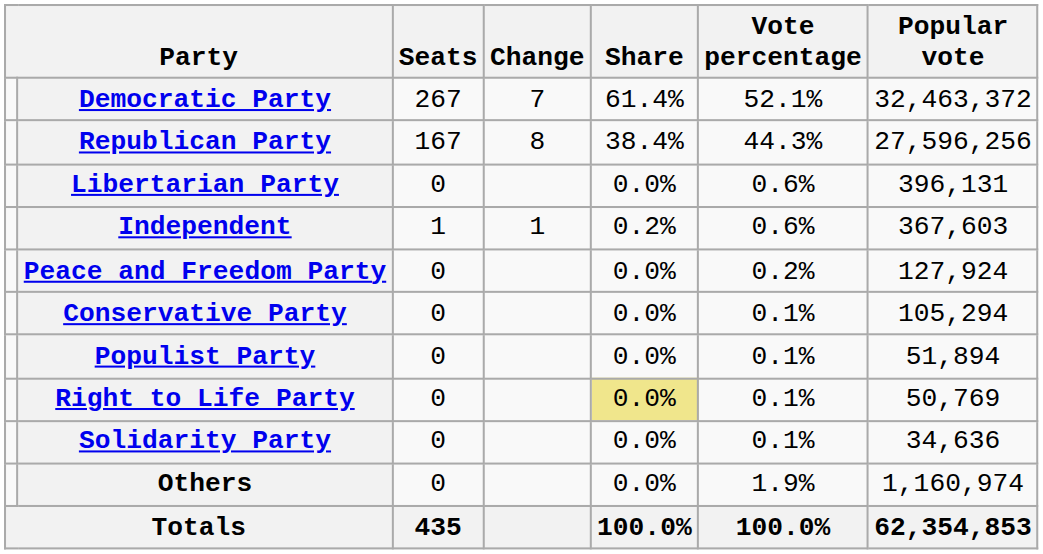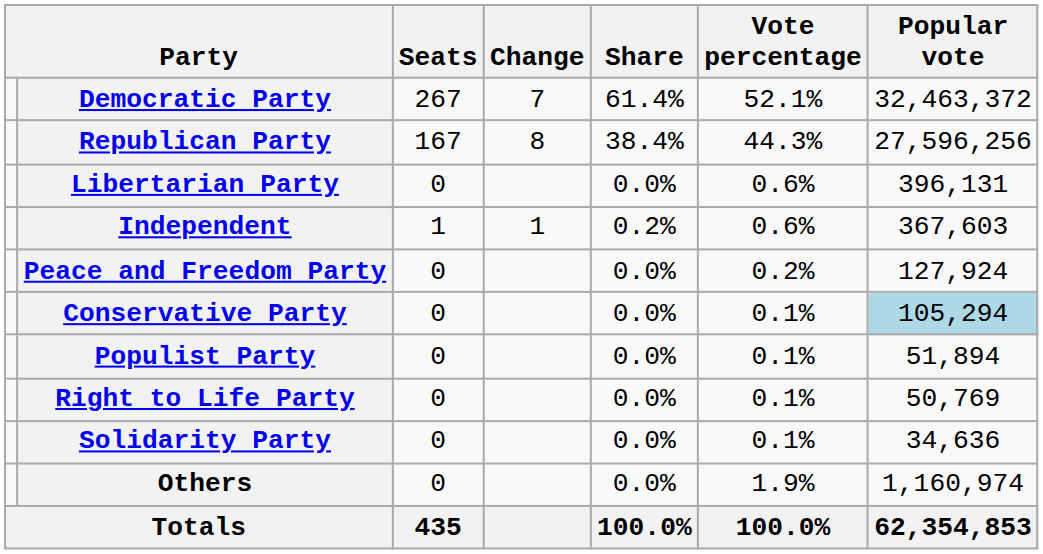Conservative Party | Popular vote: no background -> lightblue background
Right to Life Party | Share: khaki background -> no background
